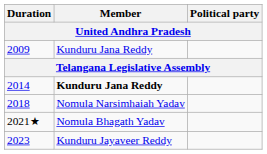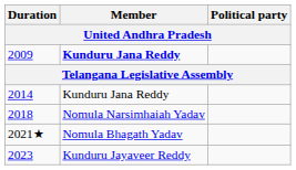2009 | Member: normal -> bold
2014 | Member: bold -> normal
